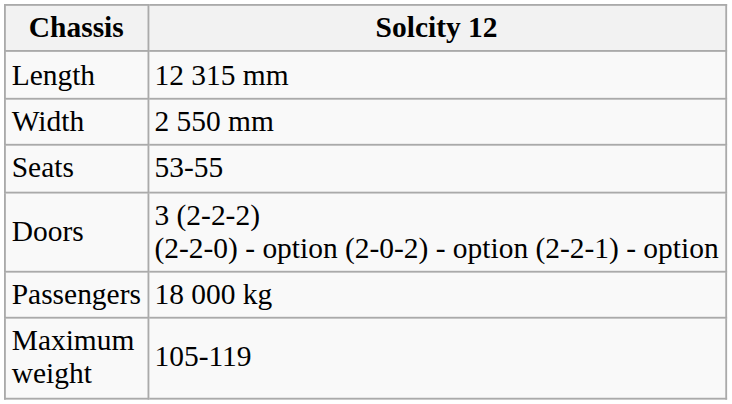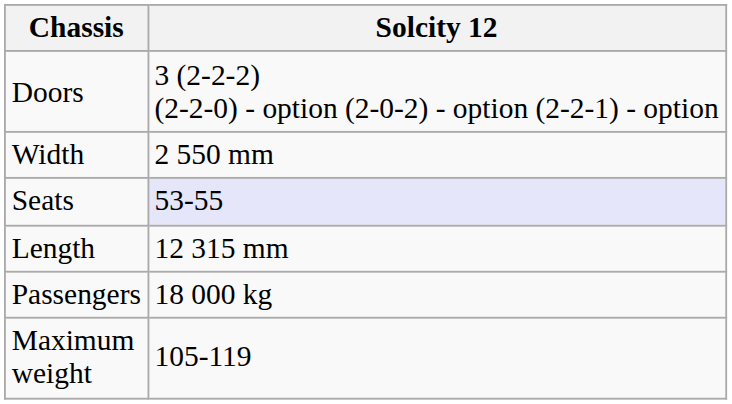rows swapped: Length <-> Doors
Seats | Solcity 12: no background -> lavender background
